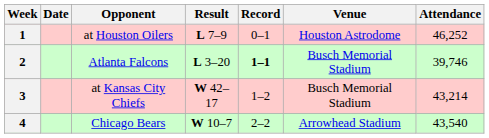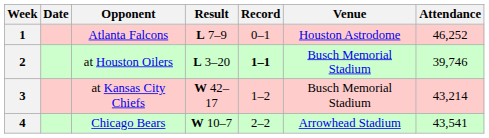1 | Opponent: at Houston Oilers -> Atlanta Falcons
2 | Opponent: Atlanta Falcons -> at Houston Oilers
4 | Attendance: 43,540 -> 43,541
